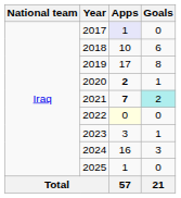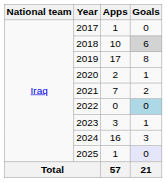2017 | Apps: lavender background -> no background
2018 | Goals: no background -> lightgrey background
2020 | Apps: bold -> normal
2021 | Apps: bold -> normal
2021 | Goals: paleturquoise background -> no background
2022 | Apps: lightyellow background -> no background
2022 | Goals: no background -> lightblue background
2025 | Goals: no background -> lavender background
